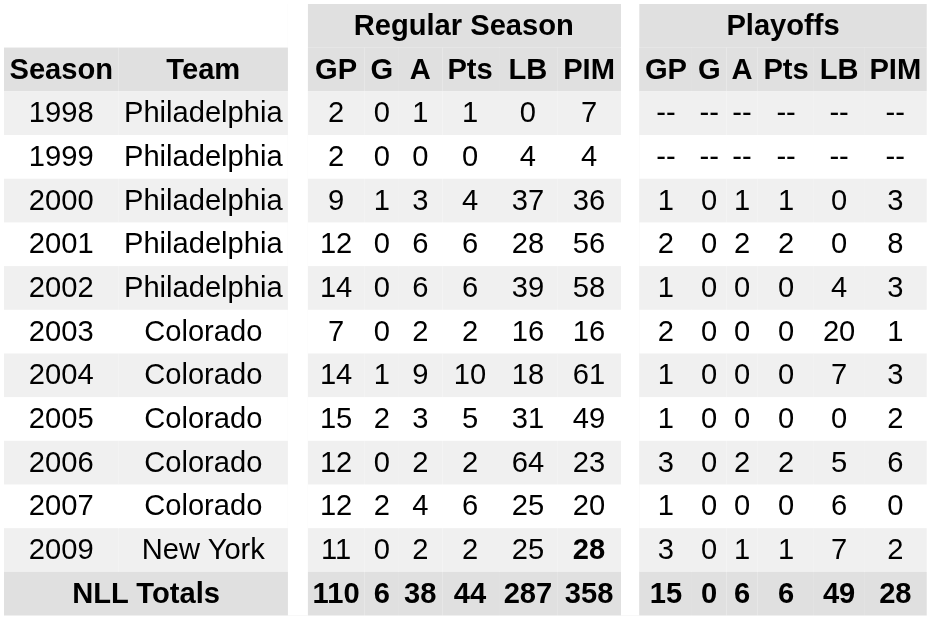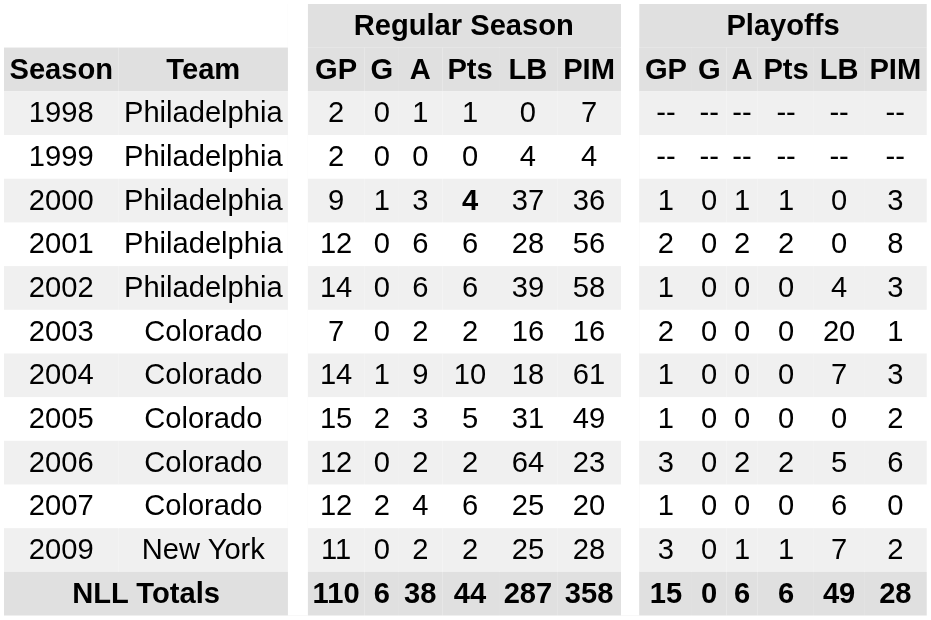2000 | Regular Season / Pts: normal -> bold
2009 | Regular Season / PIM: bold -> normal
